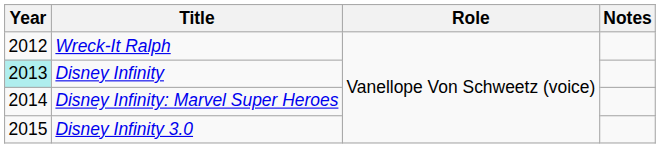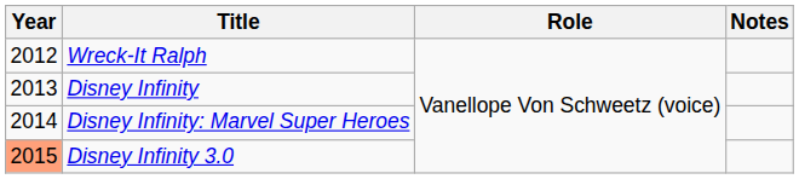Disney Infinity | Year: paleturquoise background -> no background
Disney Infinity 3.0 | Year: no background -> lightsalmon background
